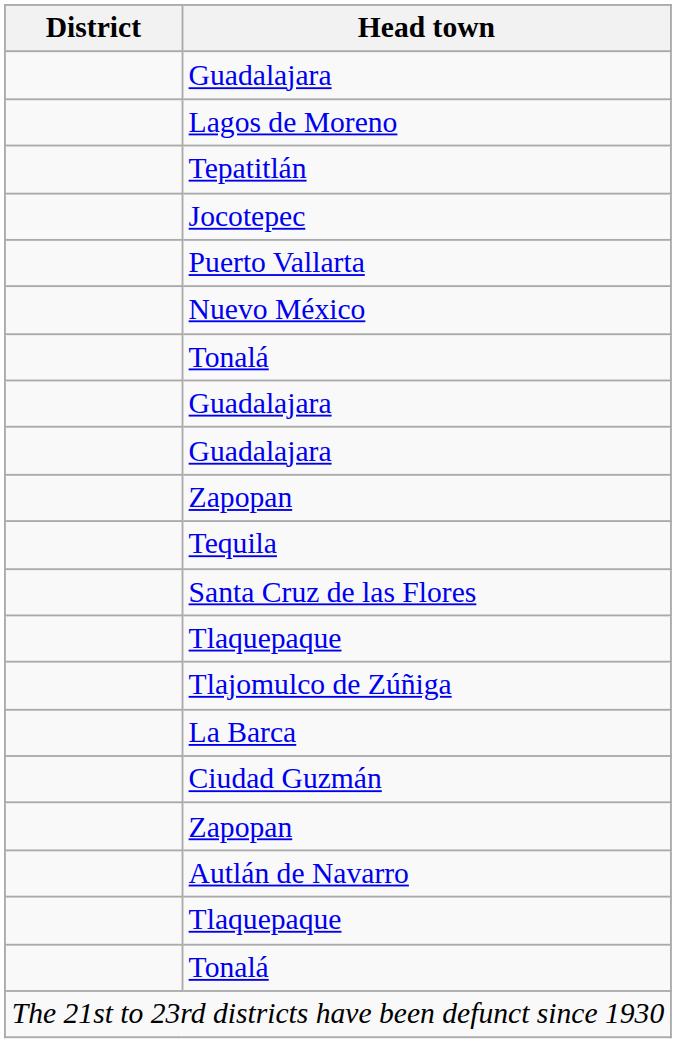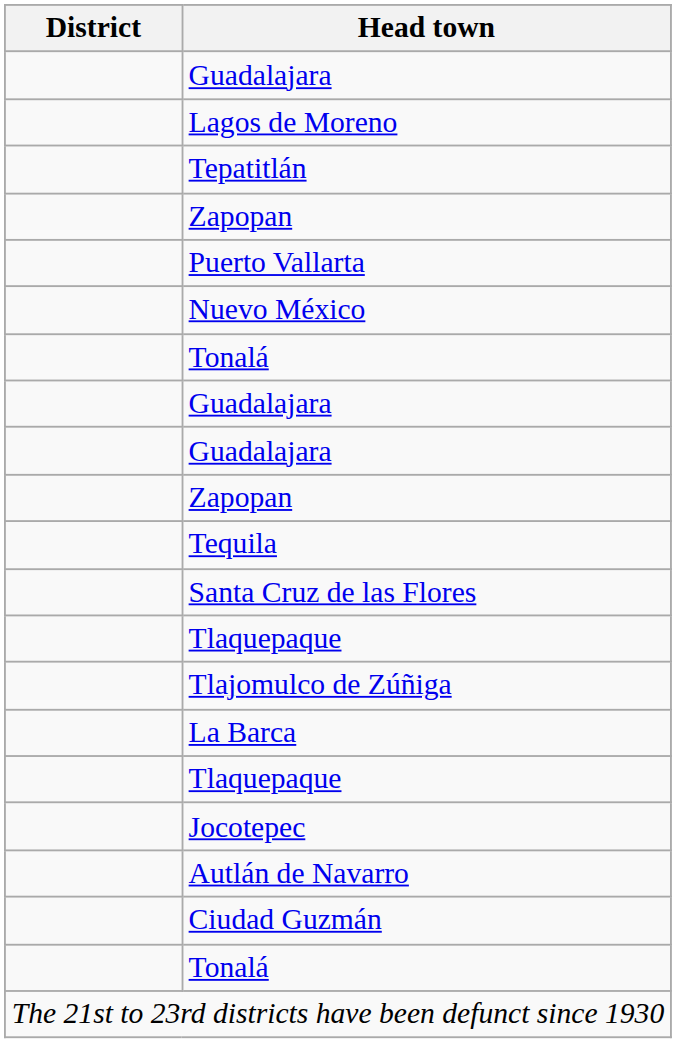row 5 | Head town: Jocotepec -> Zapopan
row 17 | Head town: Ciudad Guzmán -> Tlaquepaque
row 18 | Head town: Zapopan -> Jocotepec
row 20 | Head town: Tlaquepaque -> Ciudad Guzmán
